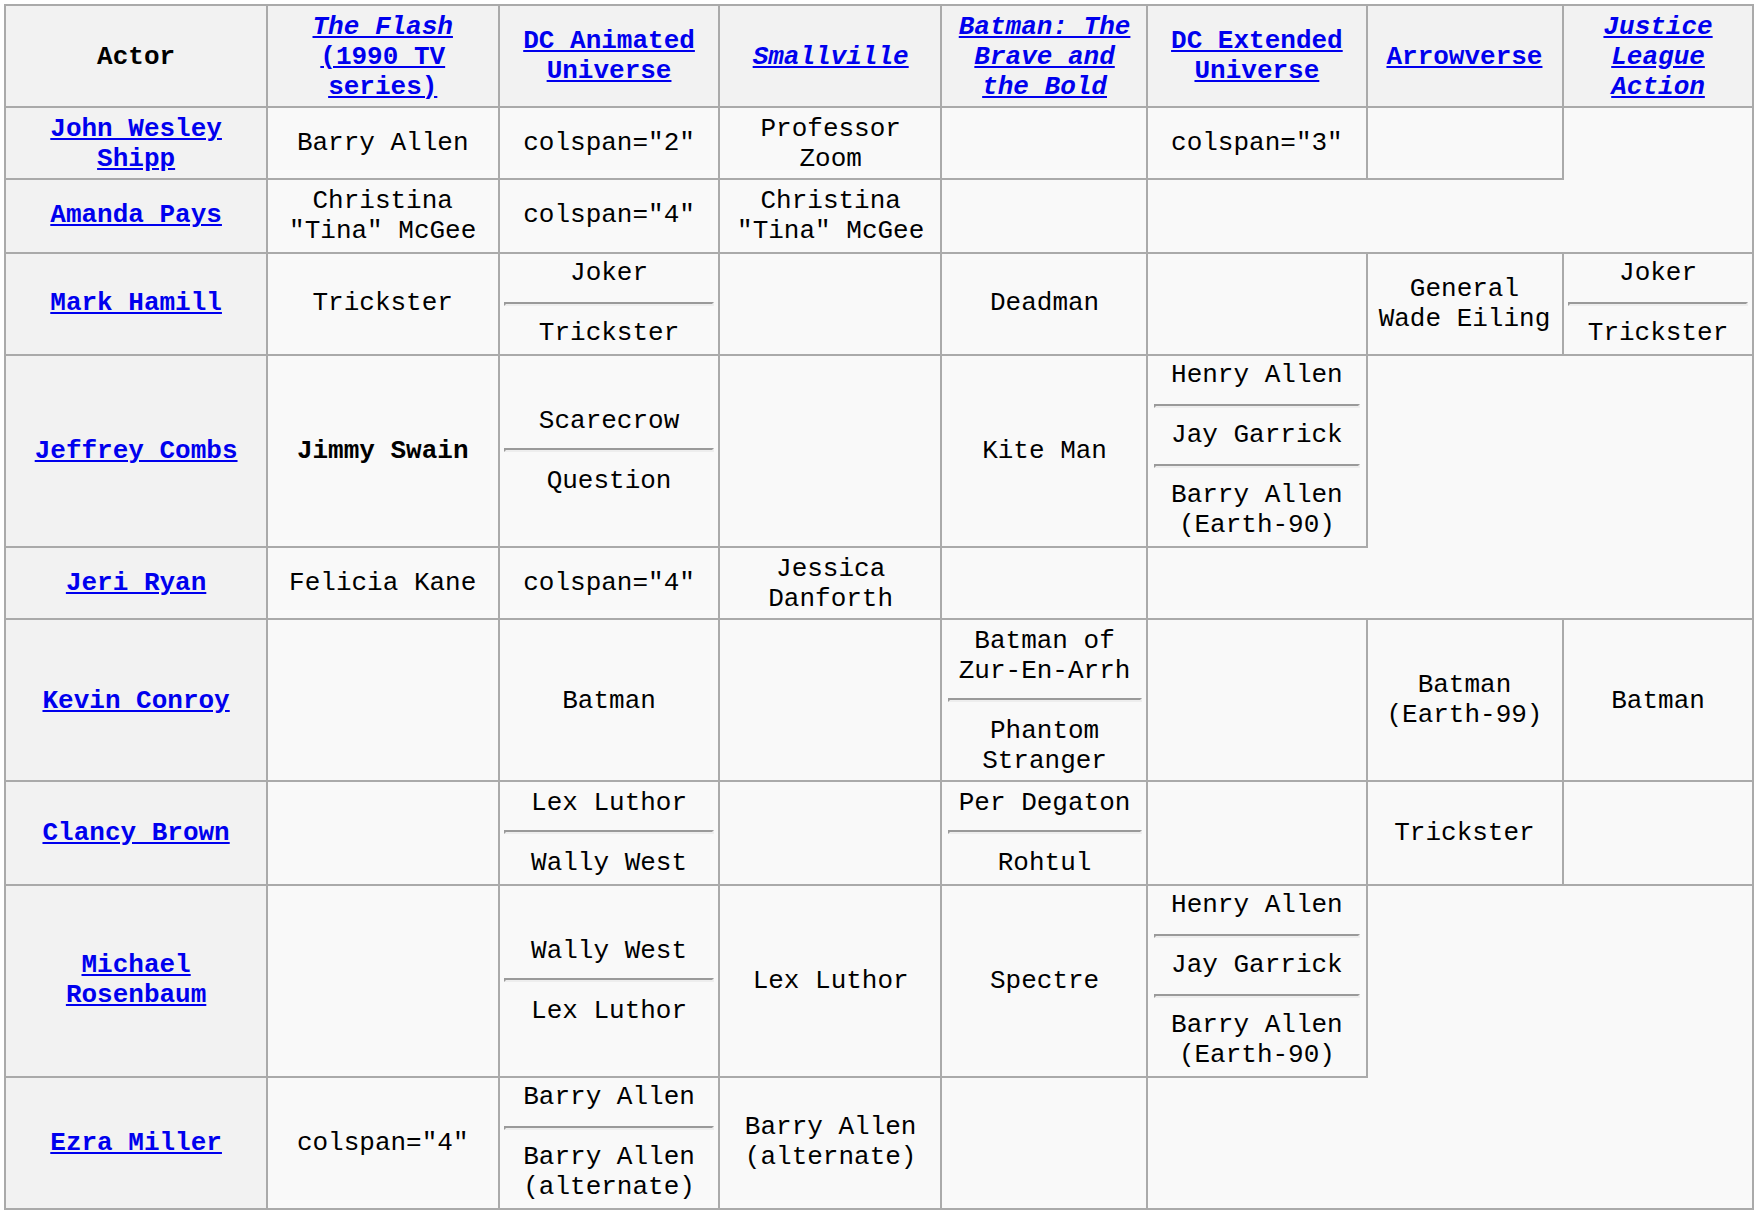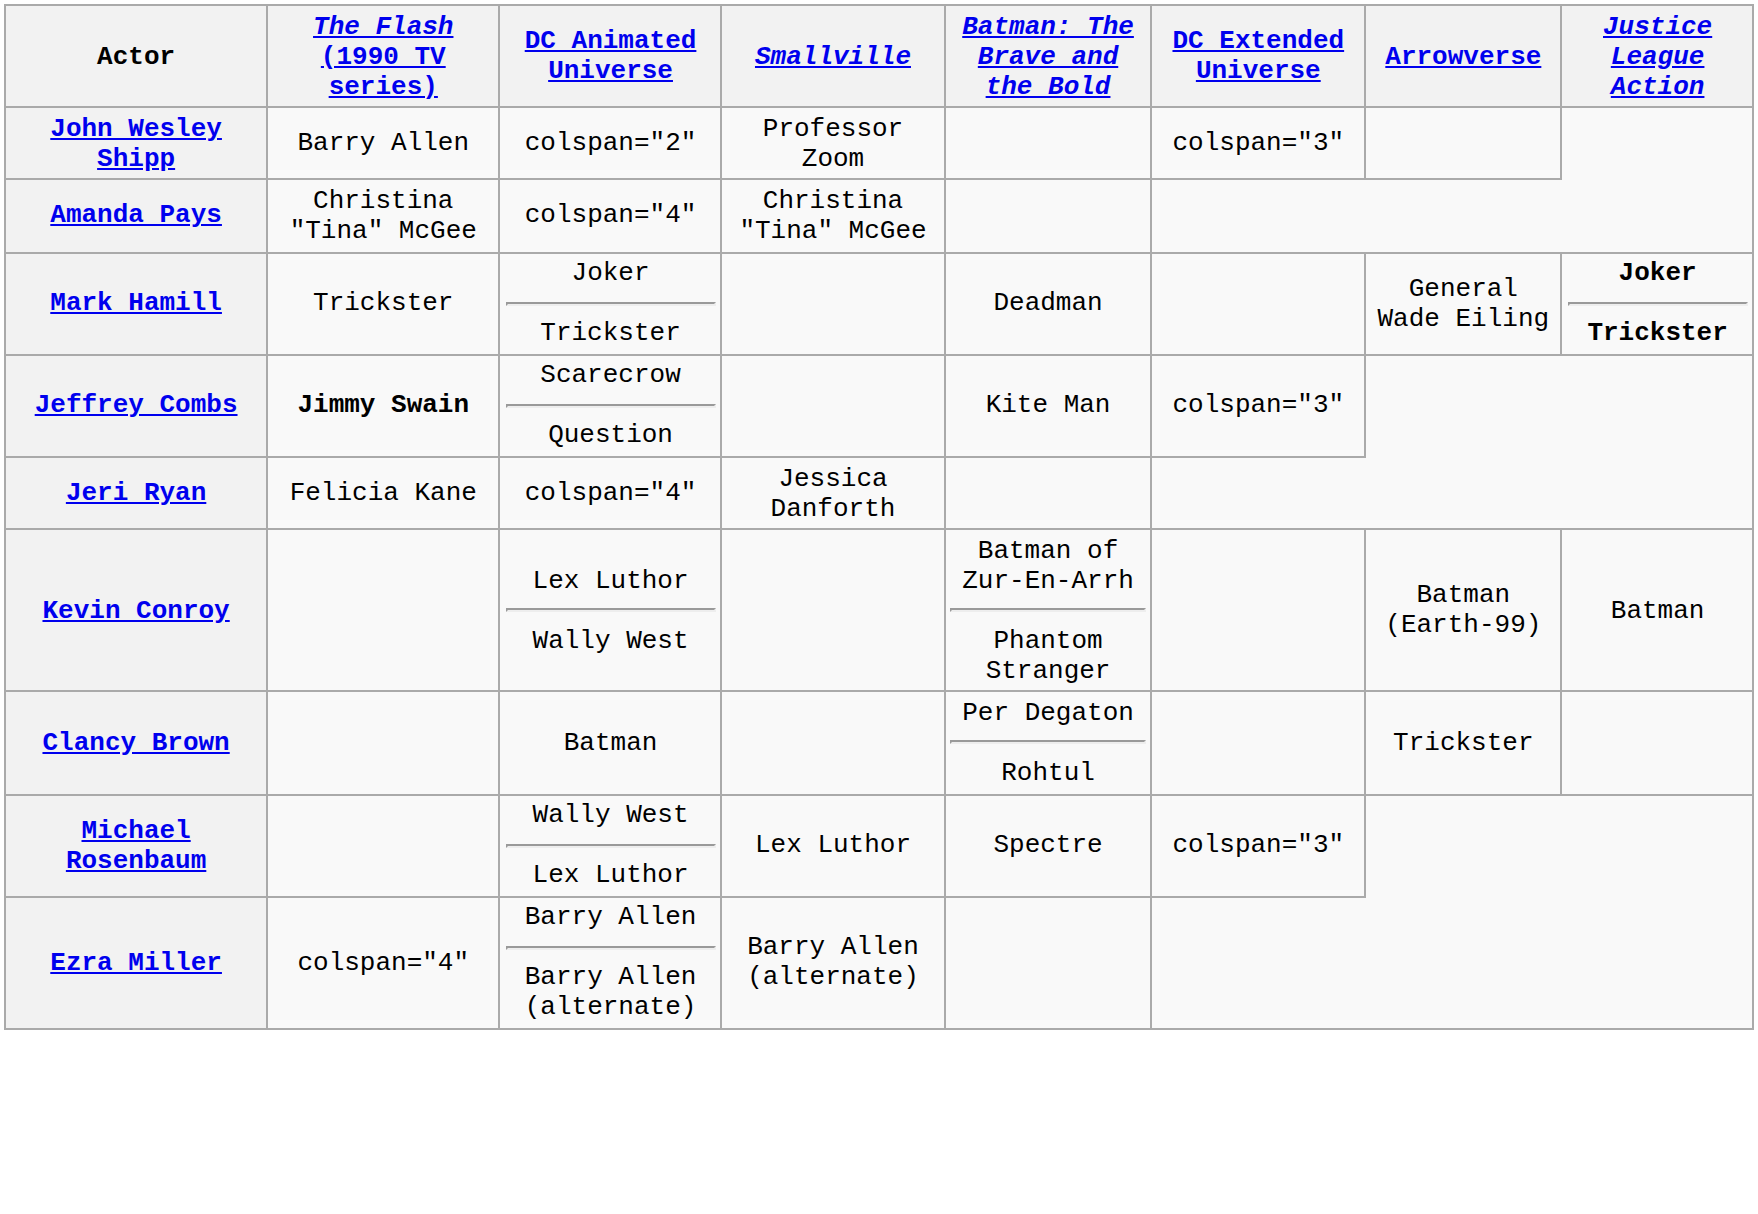Mark Hamill | Justice League Action: normal -> bold
Jeffrey Combs | DC Extended Universe: Henry Allen Jay Garrick Barry Allen (Earth-90) -> colspan="3"
Kevin Conroy | DC Animated Universe: Batman -> Lex Luthor Wally West
Clancy Brown | DC Animated Universe: Lex Luthor Wally West -> Batman
Michael Rosenbaum | DC Extended Universe: Henry Allen Jay Garrick Barry Allen (Earth-90) -> colspan="3"
